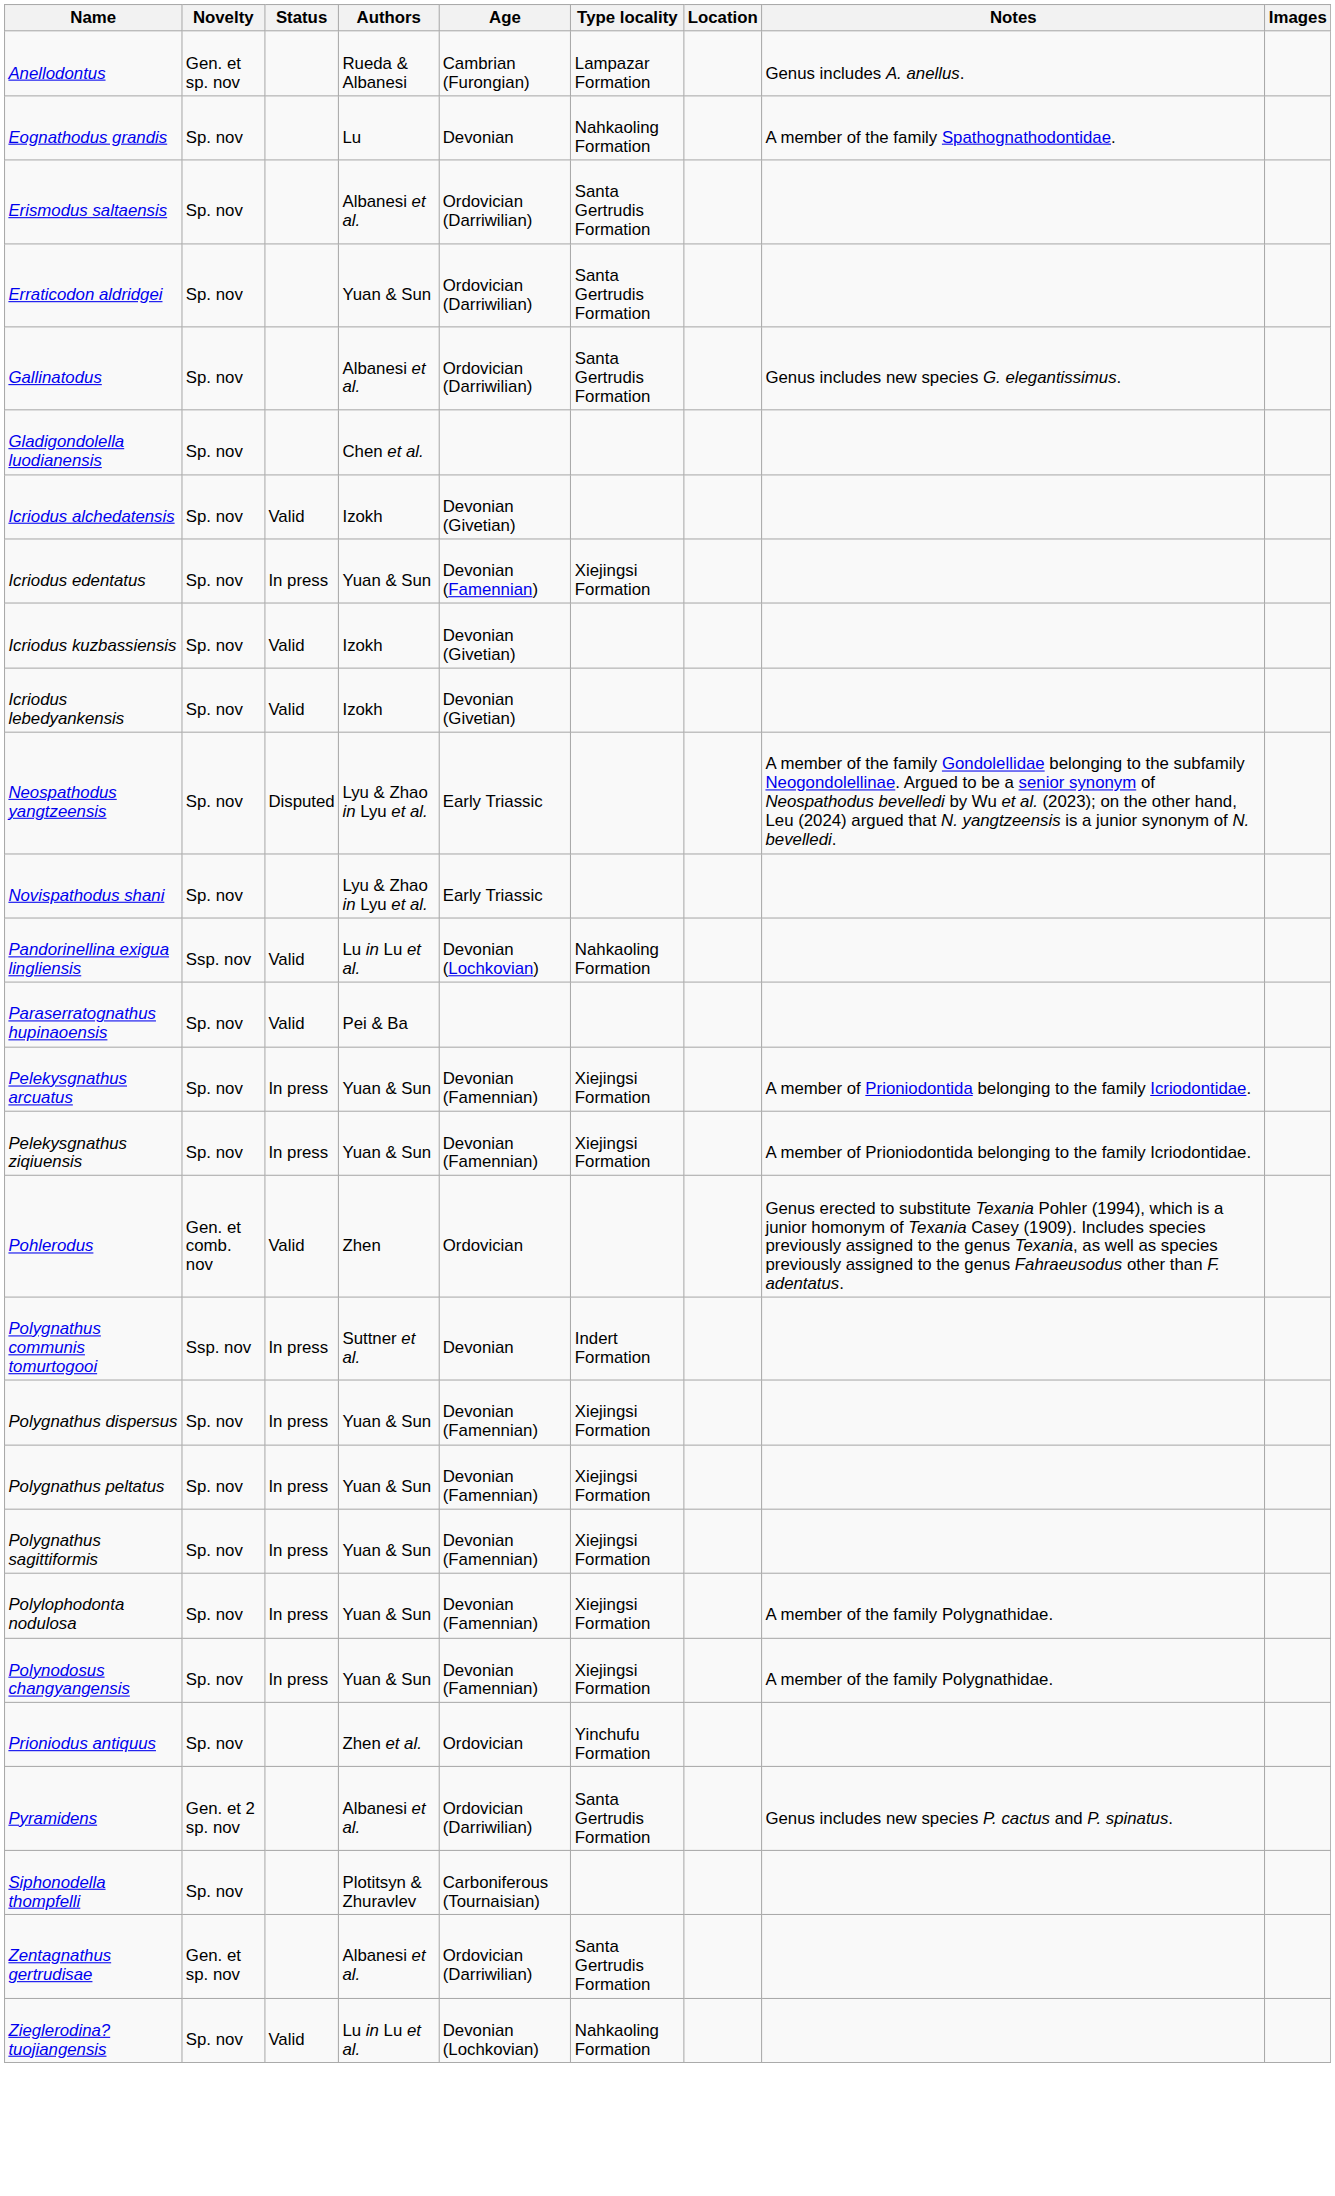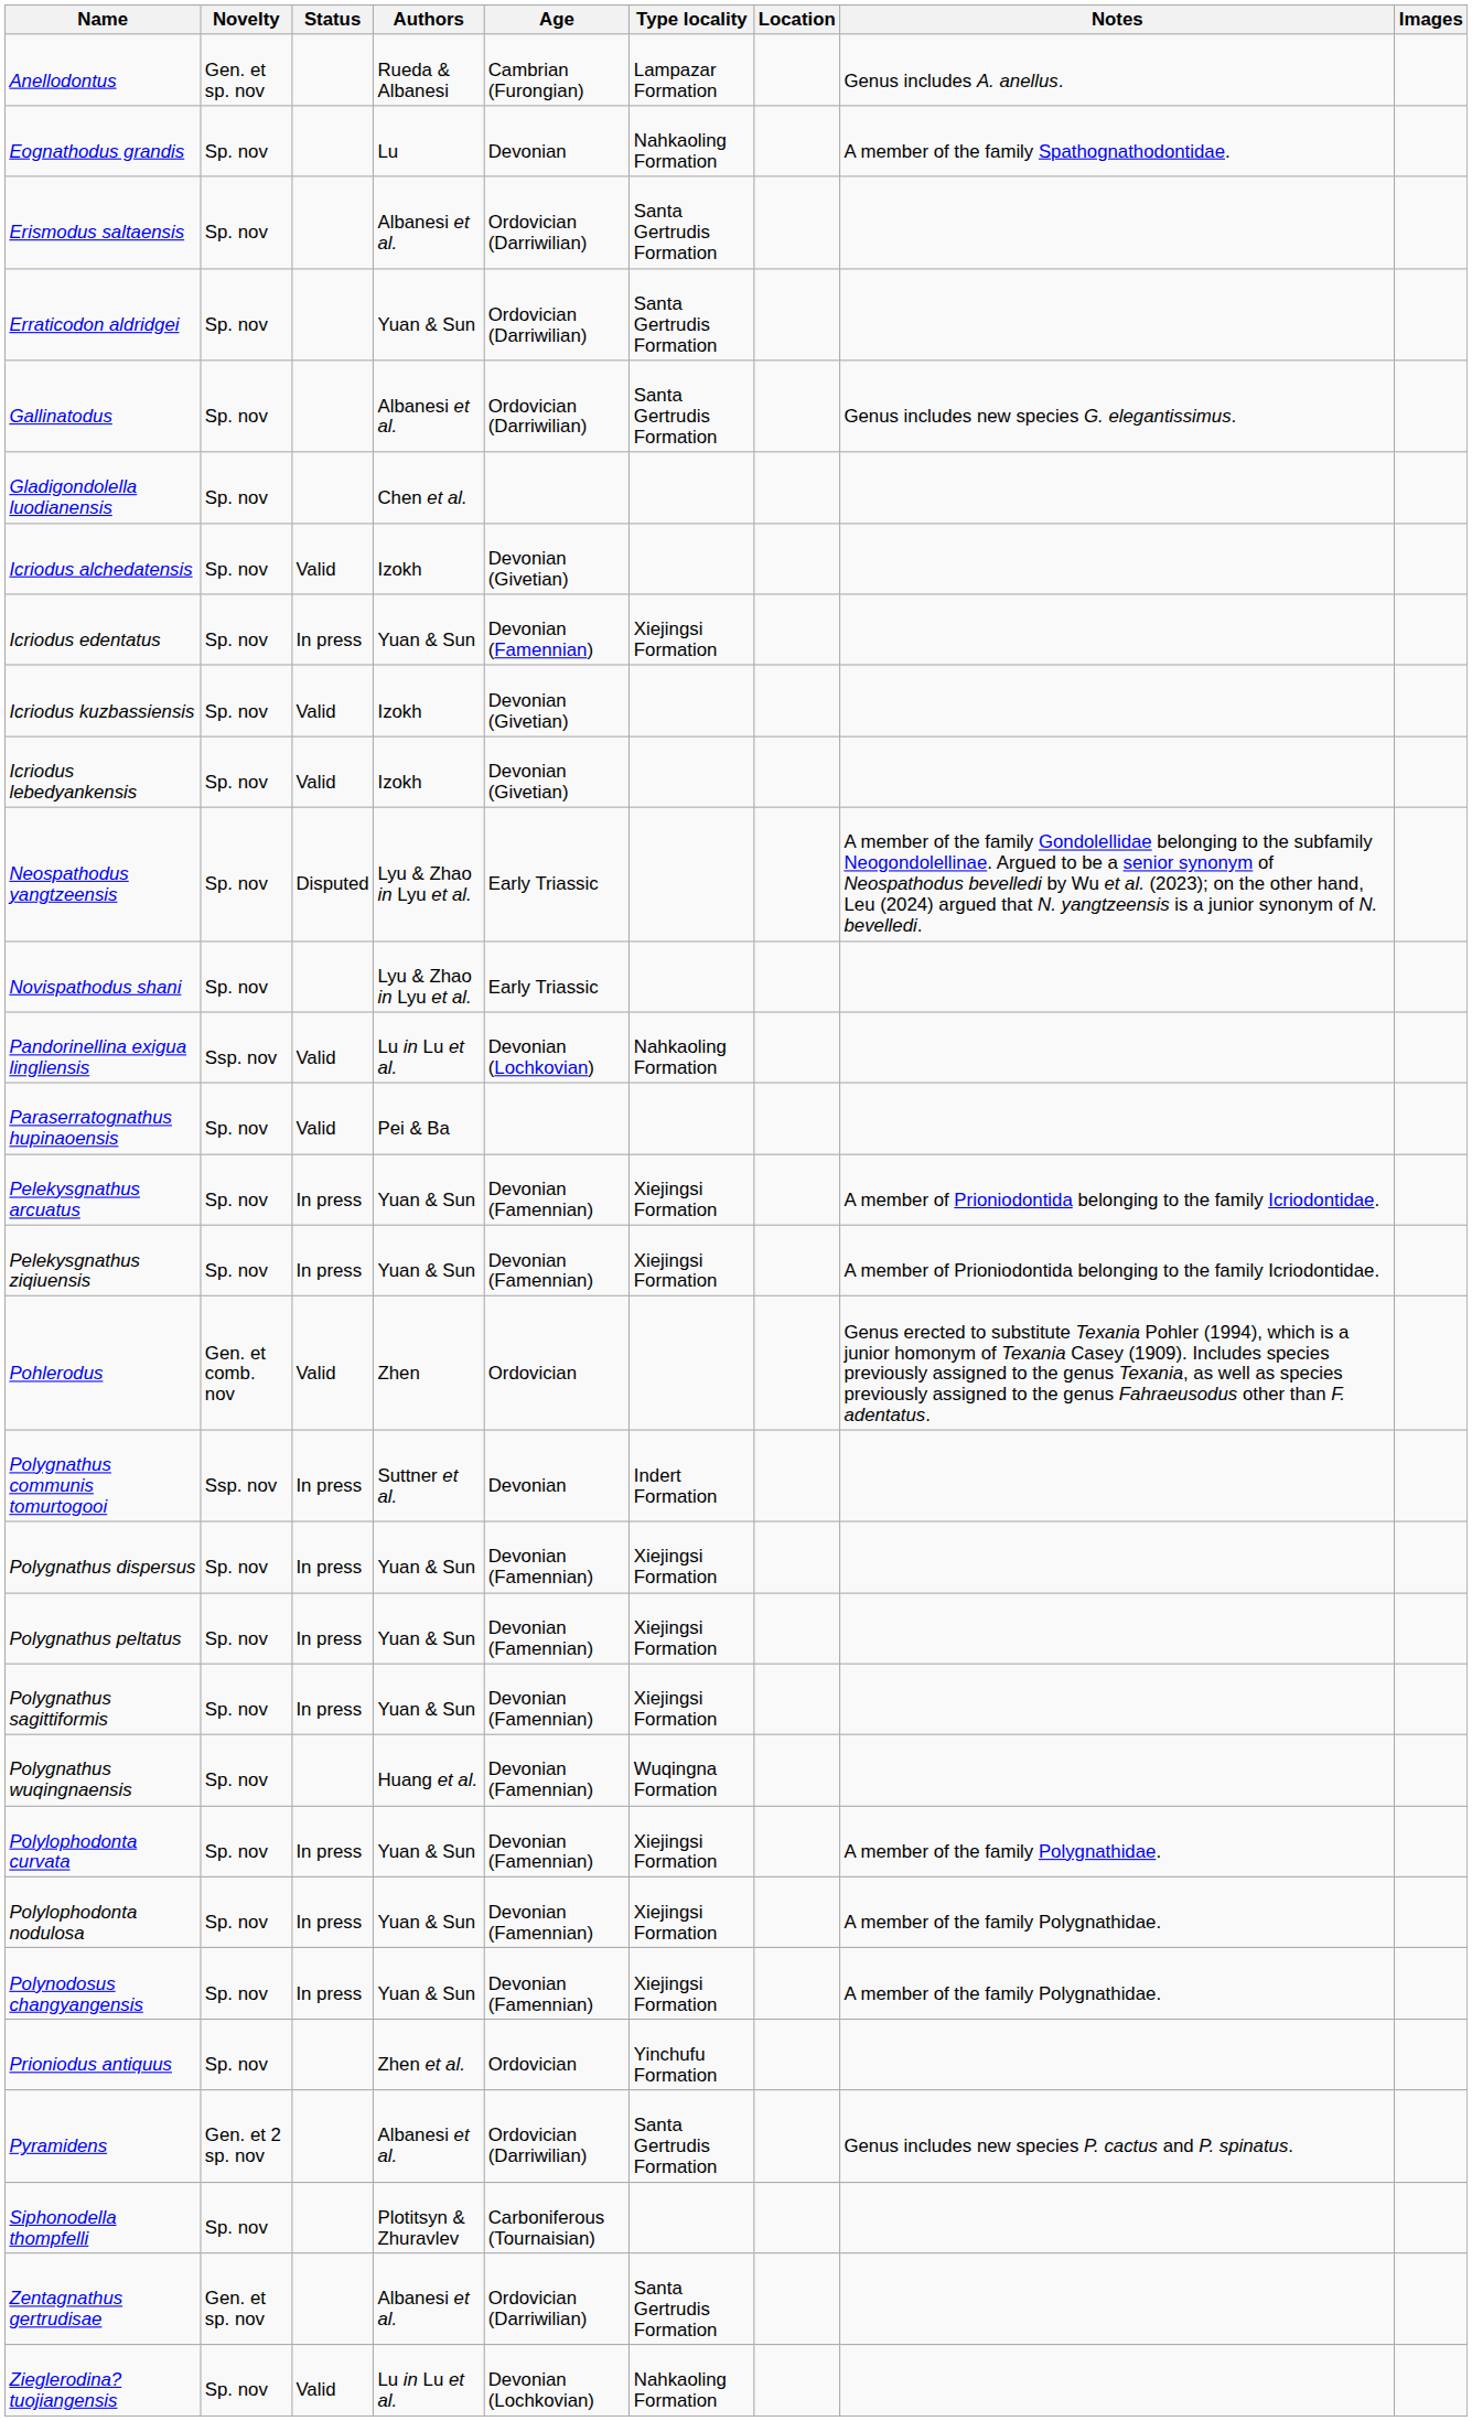+ row: Polygnathus wuqingnaensis | Sp. nov | Huang et al. | Devonian (Famennian) | Wuqingna Formation
+ row: Polylophodonta curvata | Sp. nov | In press | Yuan & Sun | Devonian (Famennian) | Xiejingsi Formation | A member of the family Polygnathidae.
